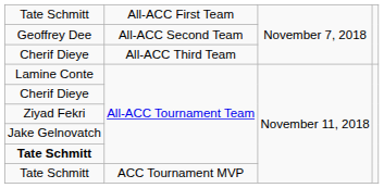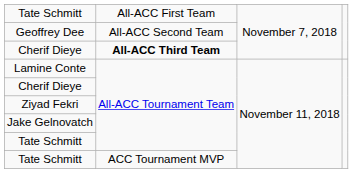Cherif Dieye / All-ACC Third Team | column 2: normal -> bold
Tate Schmitt / All-ACC Tournament Team | column 1: bold -> normal
